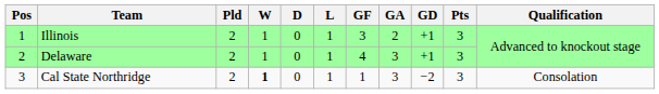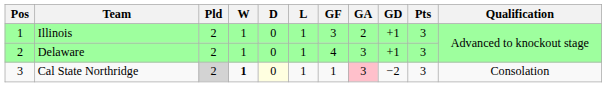Cal State Northridge | Pld: no background -> lightgrey background
Cal State Northridge | D: no background -> lightyellow background
Cal State Northridge | GA: no background -> pink background
